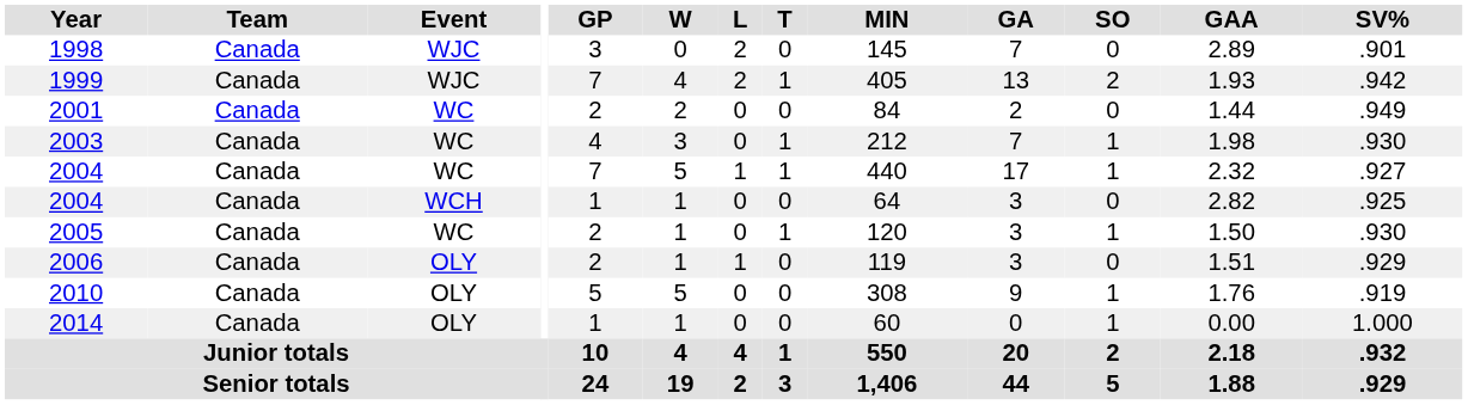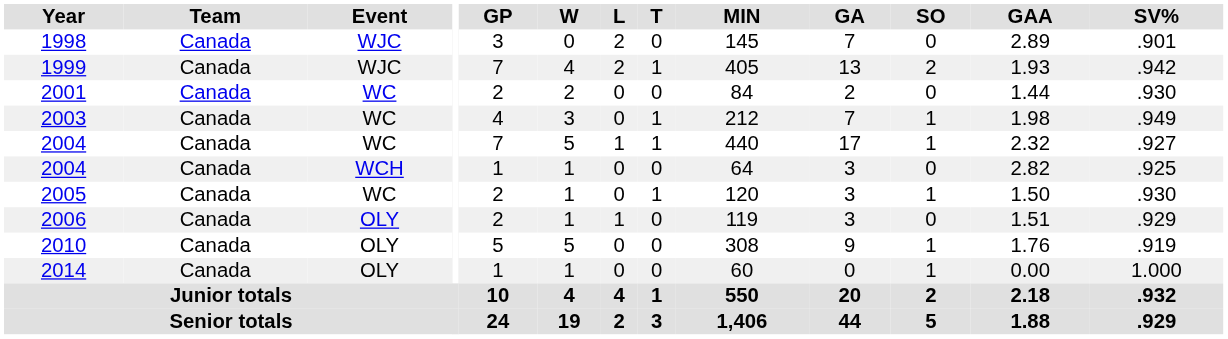2001 | SV%: .949 -> .930
2003 | SV%: .930 -> .949
